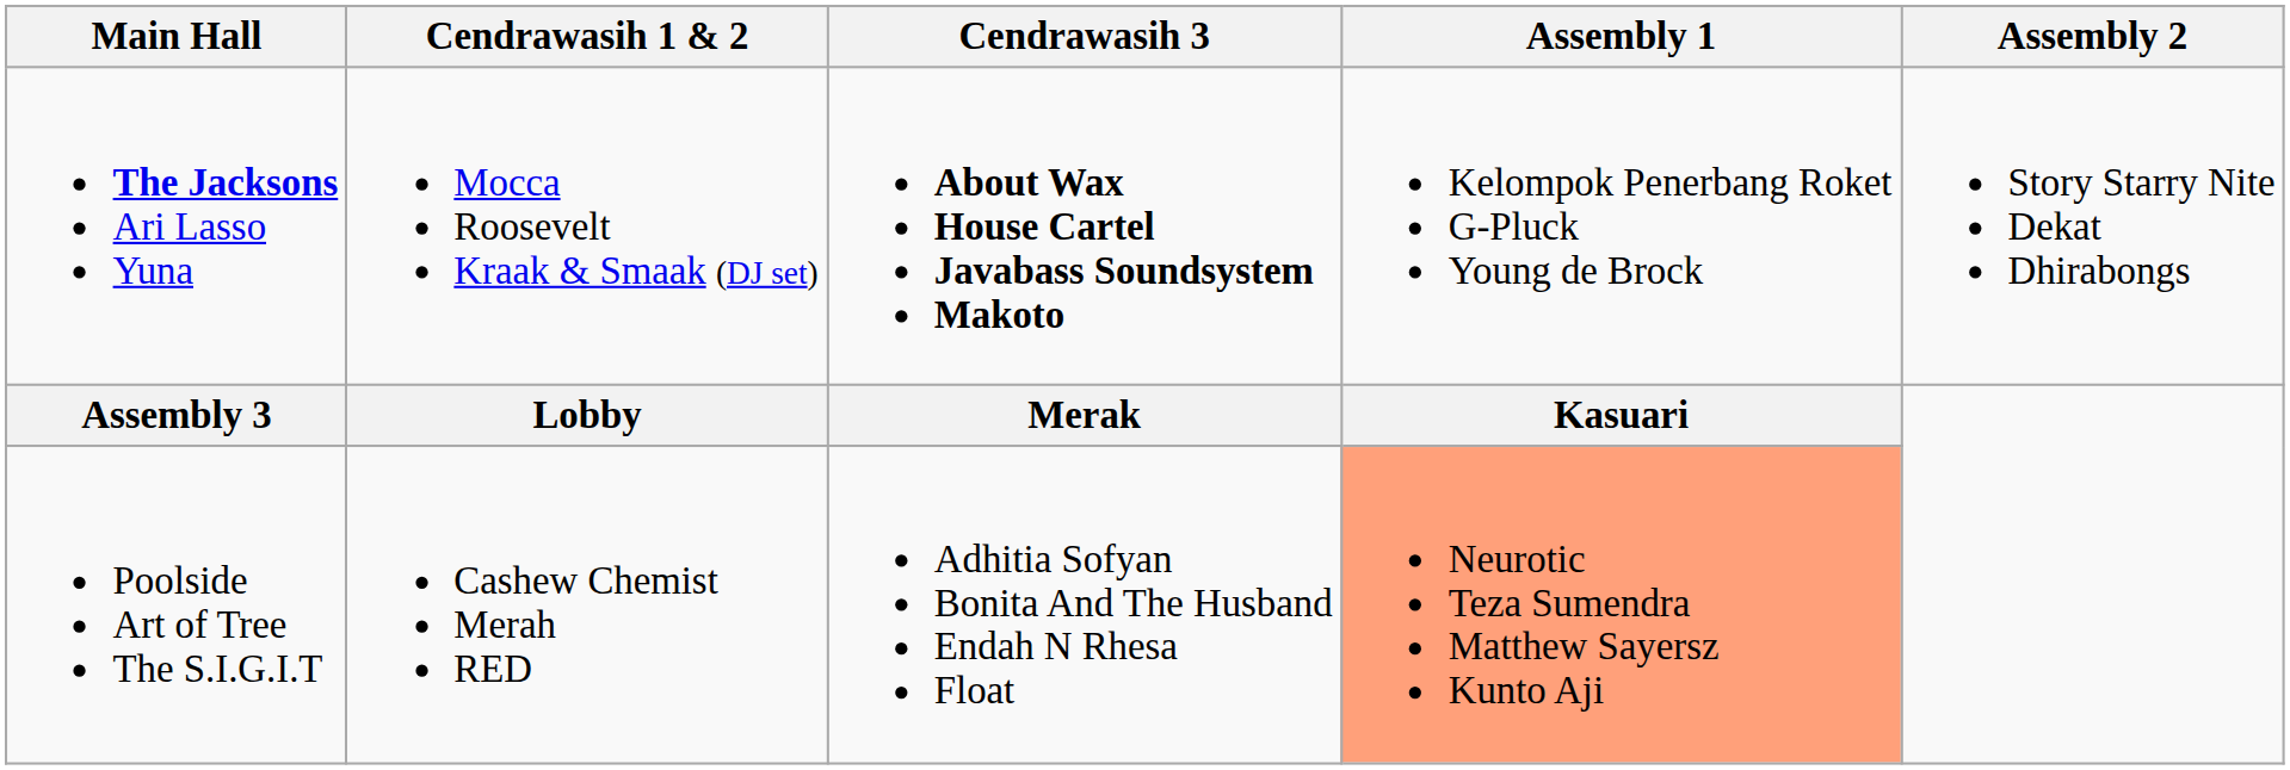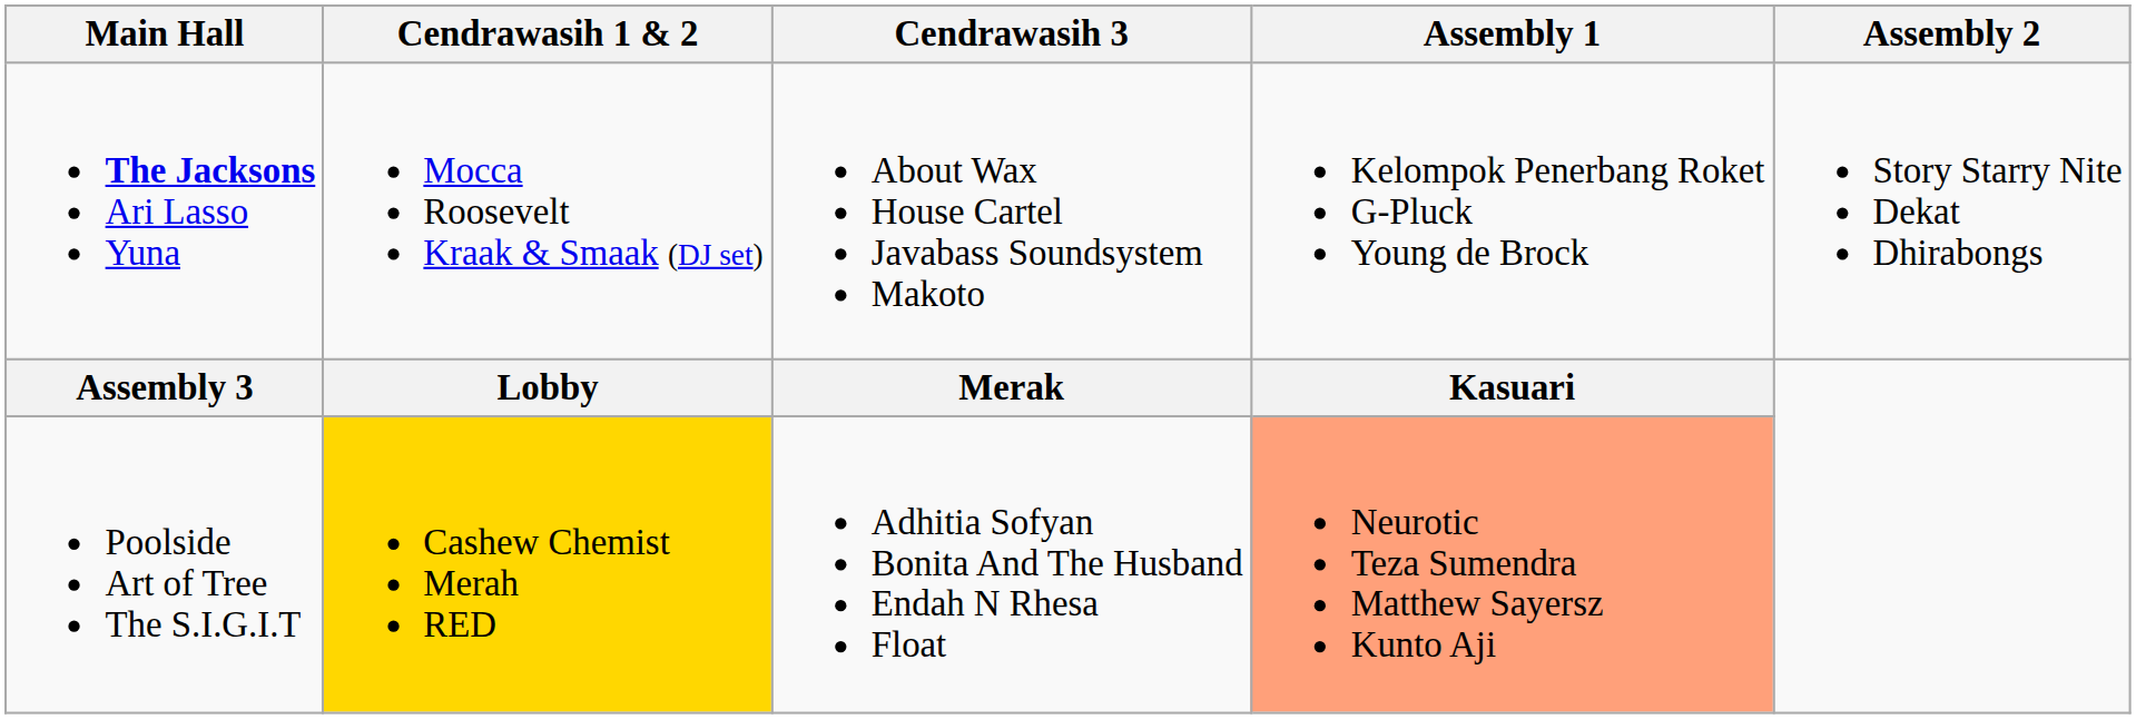The Jacksons Ari Lasso Yuna | Cendrawasih 3: bold -> normal
Poolside Art of Tree The S.I.G.I.T | Cendrawasih 1 & 2: no background -> gold background
